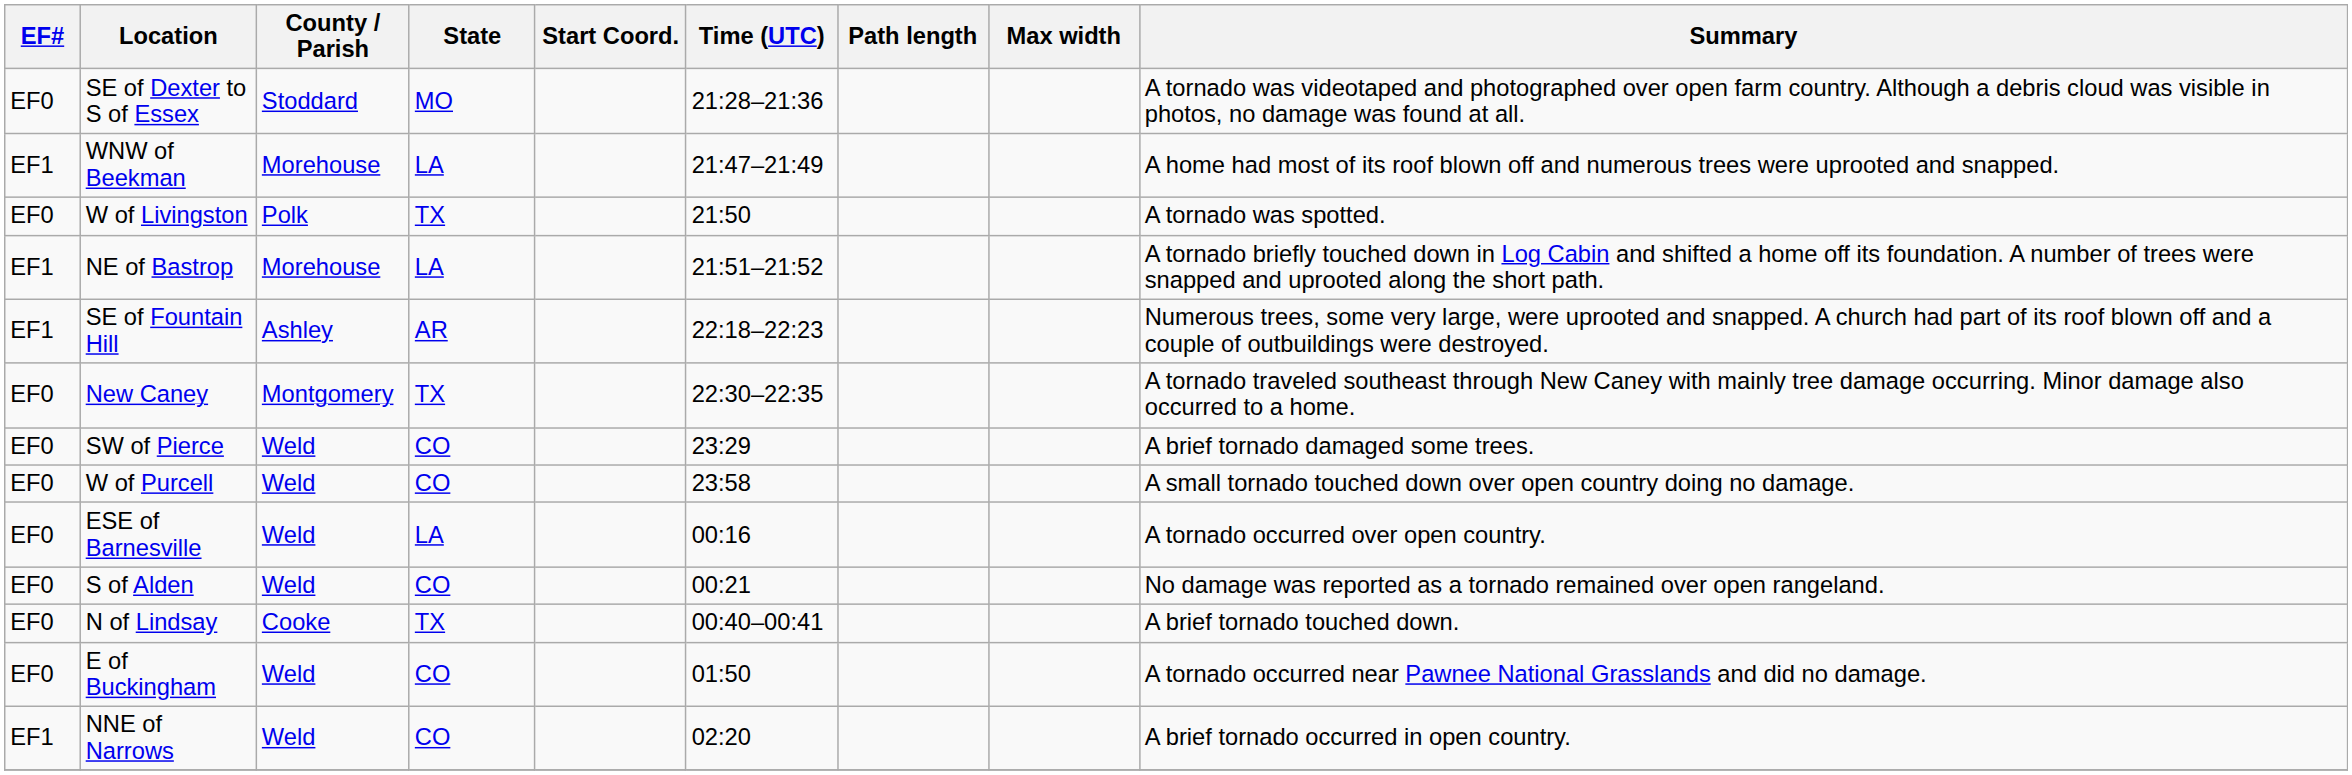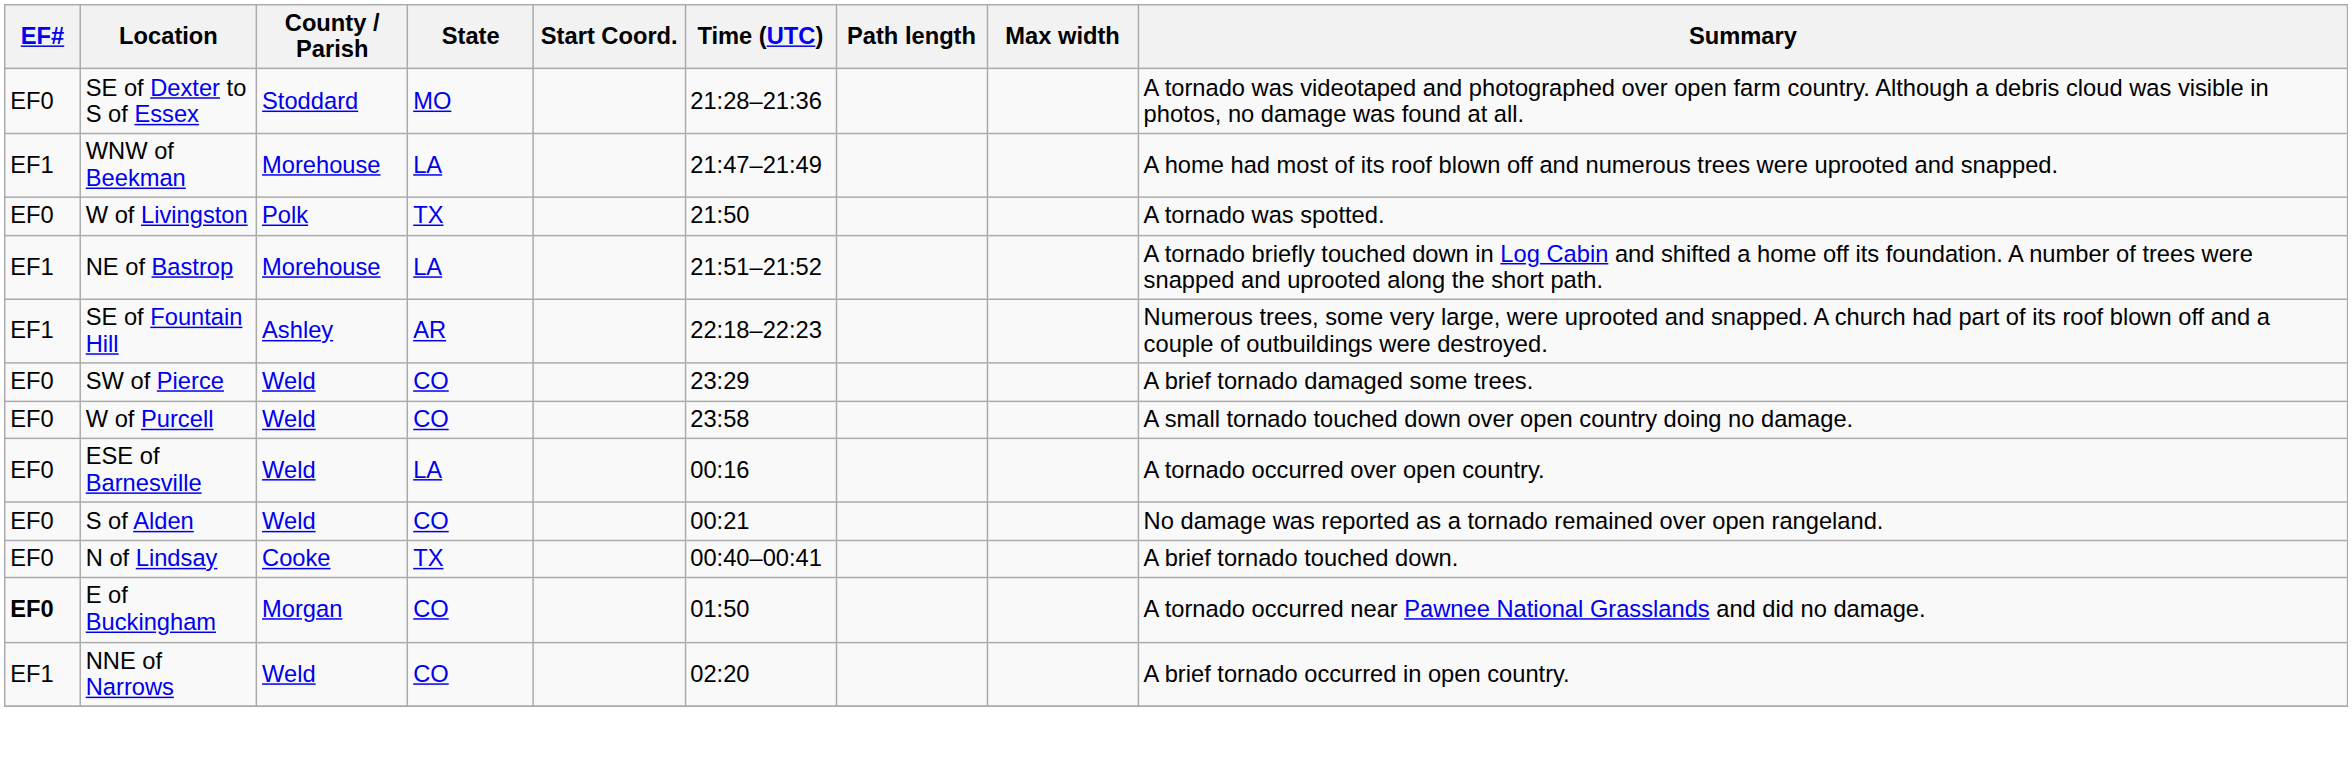- row: EF0 | New Caney | Montgomery | TX | 22:30–22:35 | A tornado traveled southeast through New Caney with mainly tree damage occurring. Minor damage also occurred to a home.
E of Buckingham | EF#: normal -> bold
E of Buckingham | County / Parish: Weld -> Morgan
